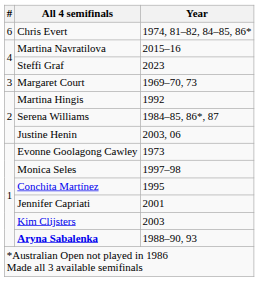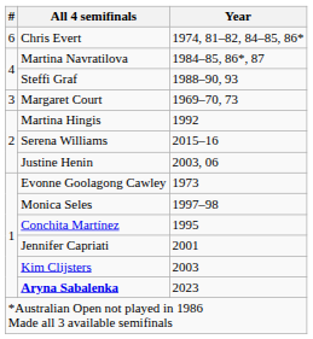Martina Navratilova | Year: 2015–16 -> 1984–85, 86*, 87
Steffi Graf | Year: 2023 -> 1988–90, 93
Serena Williams | Year: 1984–85, 86*, 87 -> 2015–16
Aryna Sabalenka | Year: 1988–90, 93 -> 2023
